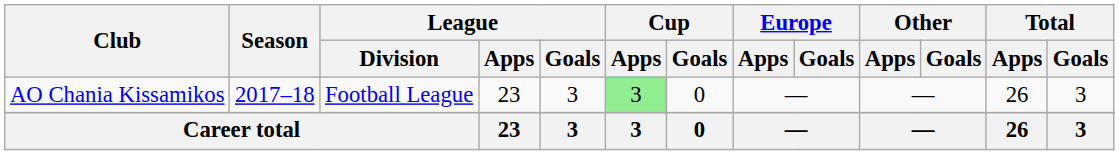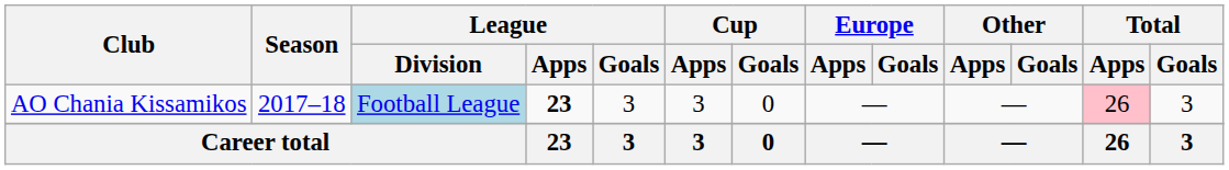AO Chania Kissamikos | League / Division: no background -> lightblue background
AO Chania Kissamikos | League / Apps: normal -> bold
AO Chania Kissamikos | Cup / Apps: lightgreen background -> no background
AO Chania Kissamikos | Total / Apps: no background -> pink background
